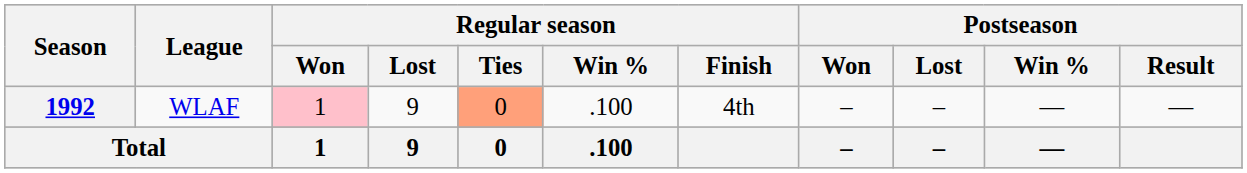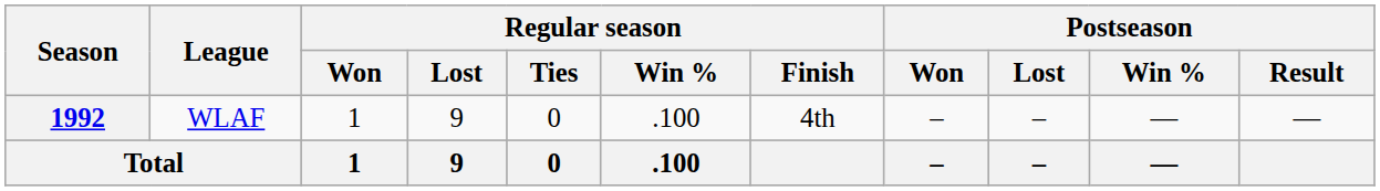1992 | Regular season / Won: pink background -> no background
1992 | Regular season / Ties: lightsalmon background -> no background
